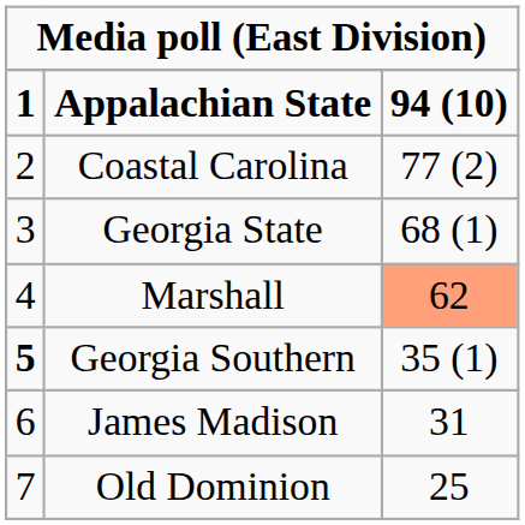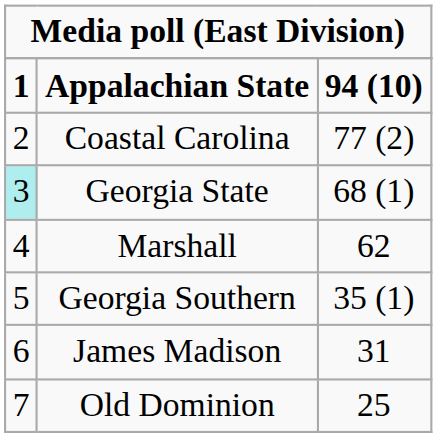Georgia State | column 1: no background -> paleturquoise background
Marshall | column 3: lightsalmon background -> no background
Georgia Southern | column 1: bold -> normal
